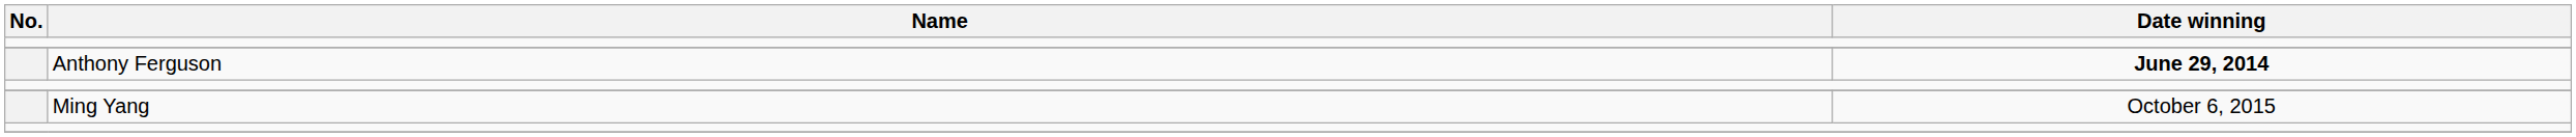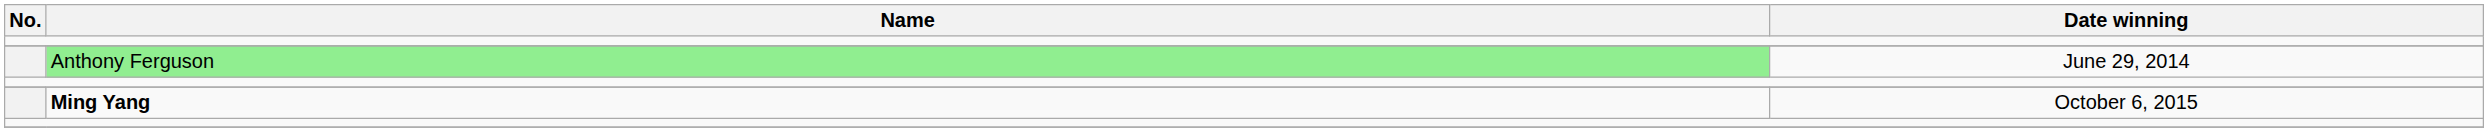Anthony Ferguson | Name: no background -> lightgreen background
Anthony Ferguson | Date winning: bold -> normal
Ming Yang | Name: normal -> bold
